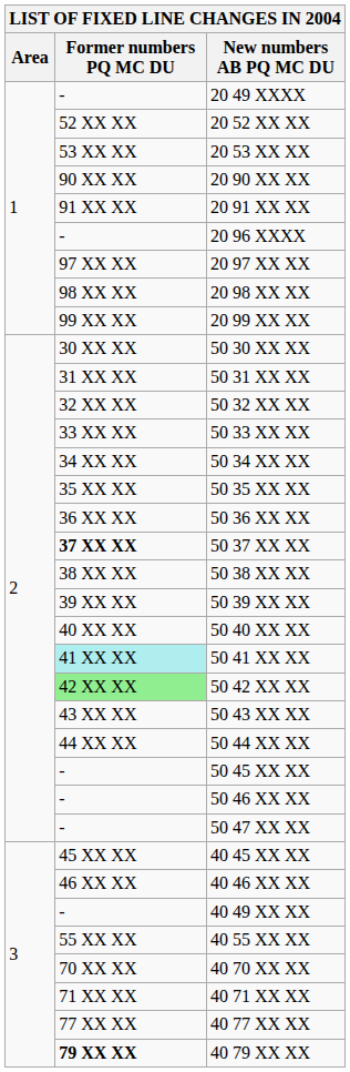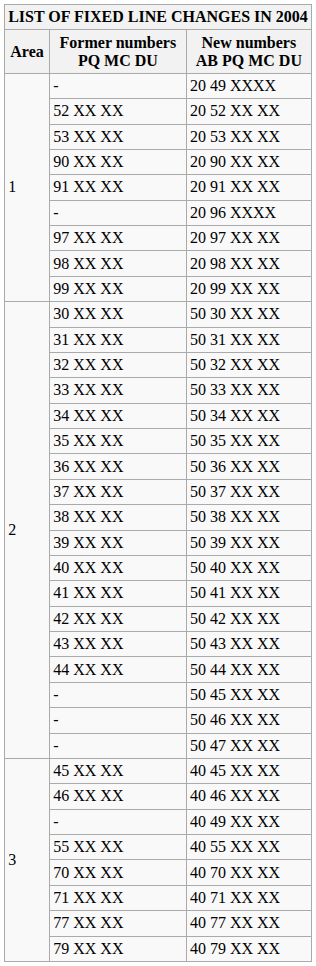50 37 XX XX | Former numbers PQ MC DU: bold -> normal
50 41 XX XX | Former numbers PQ MC DU: paleturquoise background -> no background
50 42 XX XX | Former numbers PQ MC DU: lightgreen background -> no background
40 79 XX XX | Former numbers PQ MC DU: bold -> normal
